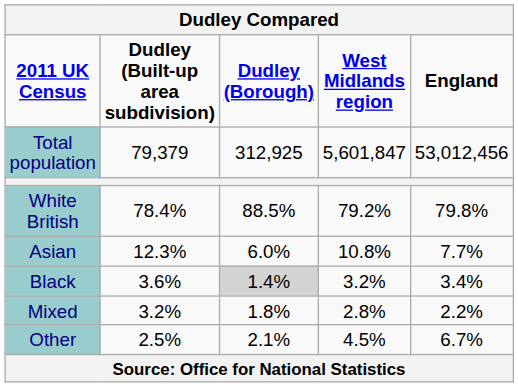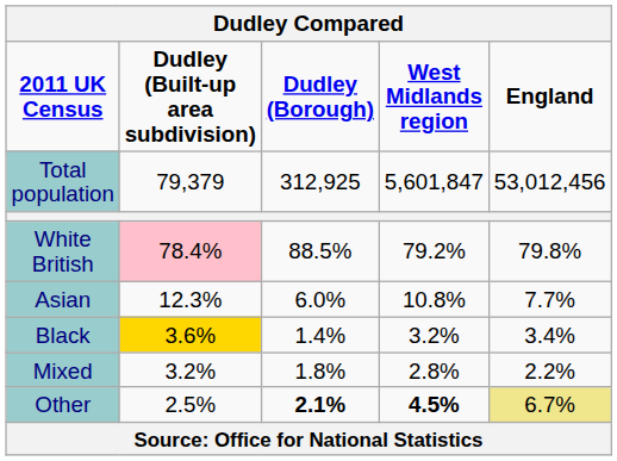White British | Dudley (Built-up area subdivision): no background -> pink background
Black | Dudley (Built-up area subdivision): no background -> gold background
Black | Dudley (Borough): lightgrey background -> no background
Other | Dudley (Borough): normal -> bold
Other | West Midlands region: normal -> bold
Other | England: no background -> khaki background
